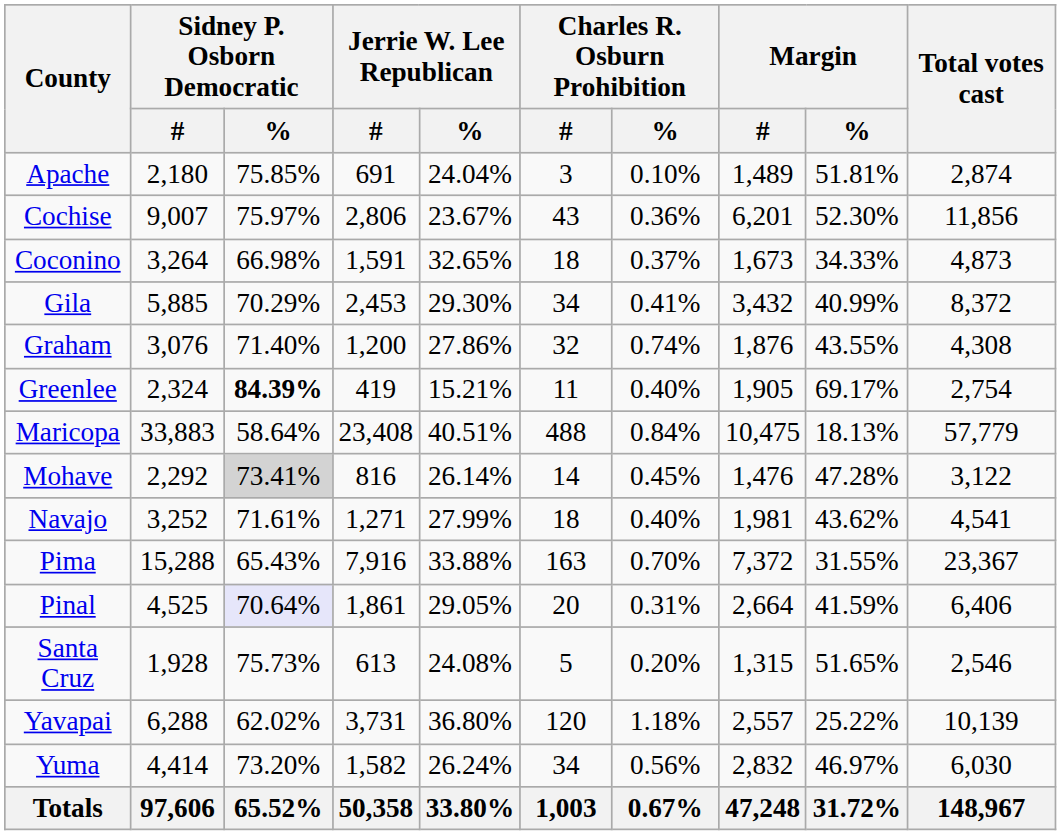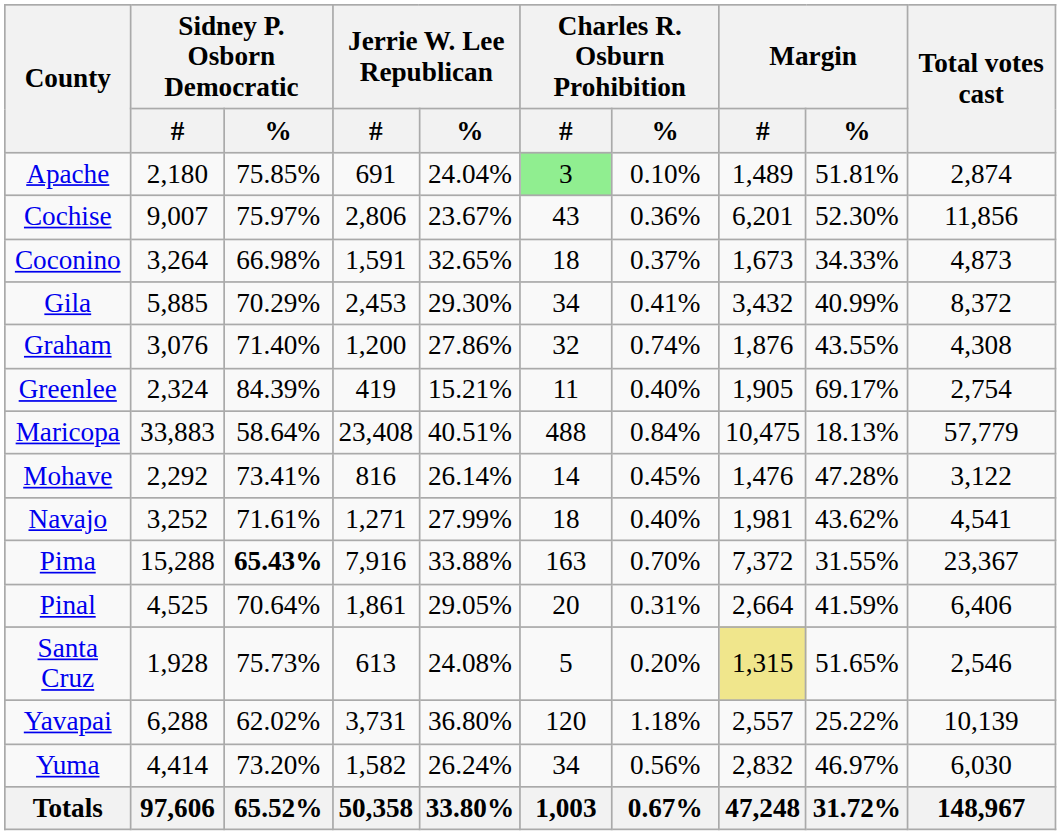Apache | Charles R. Osburn Prohibition / #: no background -> lightgreen background
Greenlee | Sidney P. Osborn Democratic / %: bold -> normal
Mohave | Sidney P. Osborn Democratic / %: lightgrey background -> no background
Pima | Sidney P. Osborn Democratic / %: normal -> bold
Pinal | Sidney P. Osborn Democratic / %: lavender background -> no background
Santa Cruz | Margin / #: no background -> khaki background
